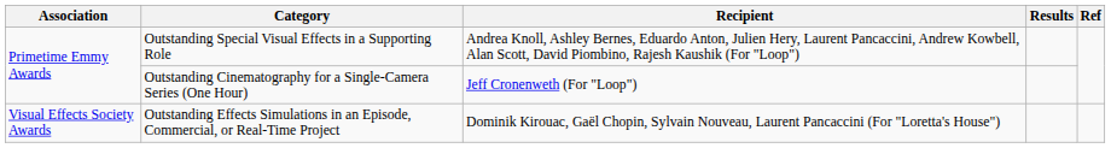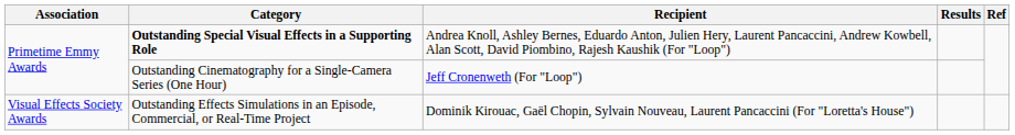Outstanding Special Visual Effects in a Supporting Role | Category: normal -> bold
